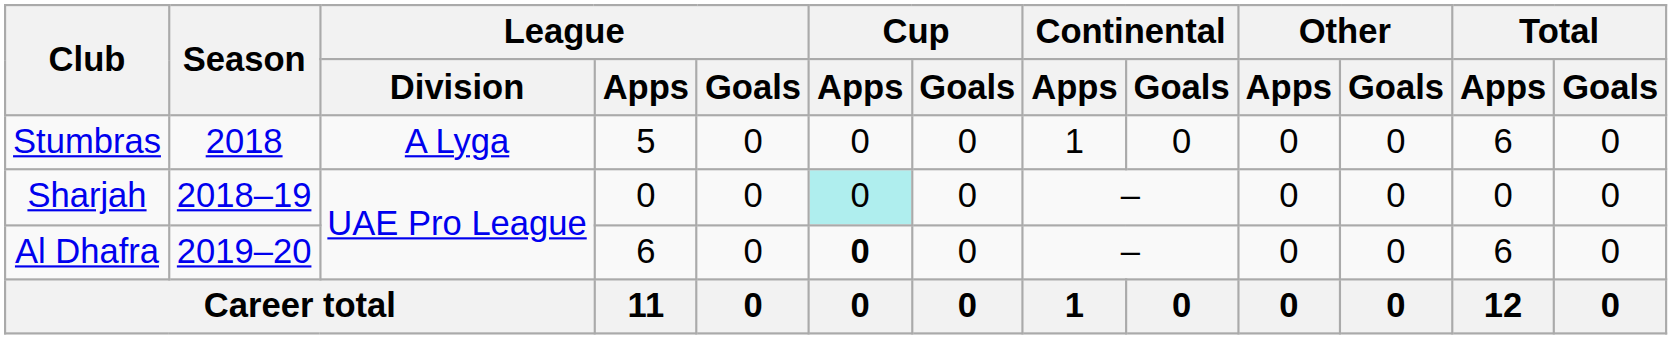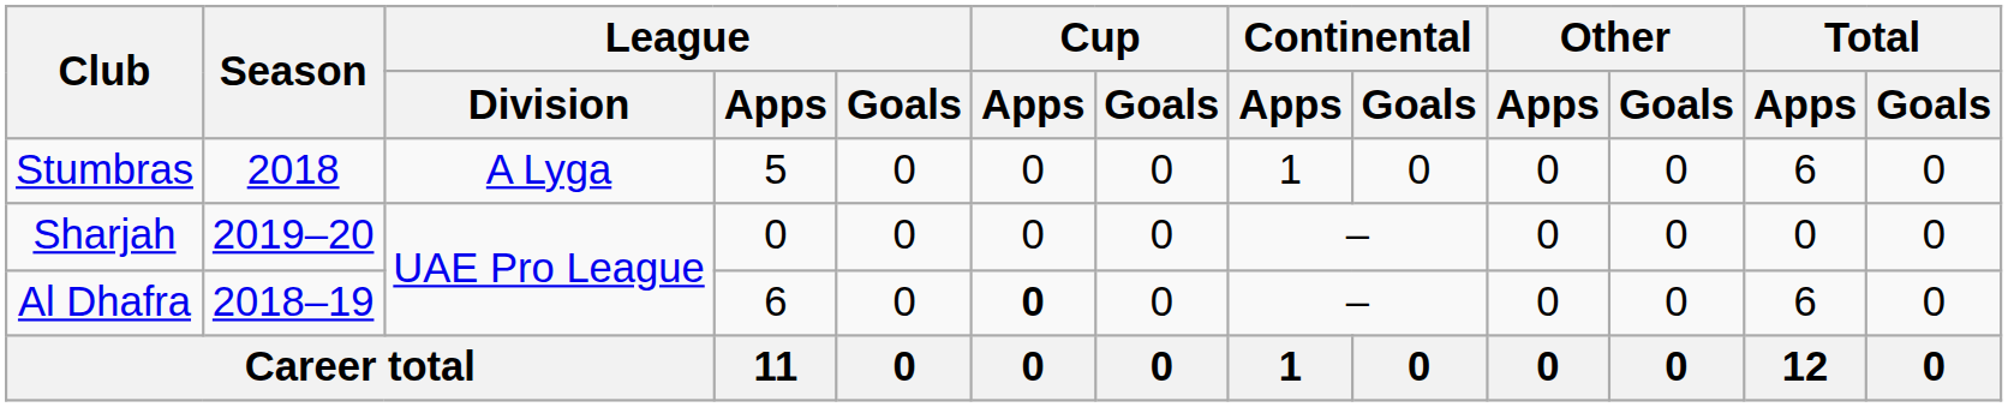Sharjah | Season: 2018–19 -> 2019–20
Sharjah | Cup / Apps: paleturquoise background -> no background
Al Dhafra | Season: 2019–20 -> 2018–19
